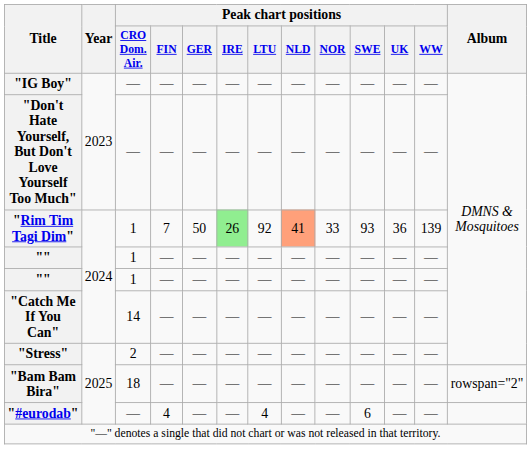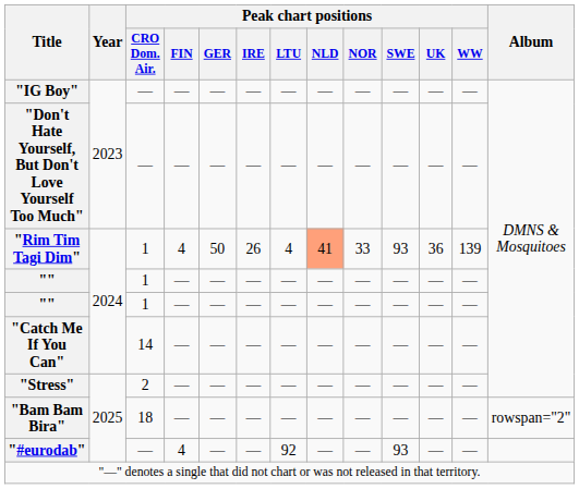"Rim Tim Tagi Dim" | Peak chart positions / FIN: 7 -> 4
"Rim Tim Tagi Dim" | Peak chart positions / IRE: lightgreen background -> no background
"Rim Tim Tagi Dim" | Peak chart positions / LTU: 92 -> 4
"#eurodab" | Peak chart positions / LTU: 4 -> 92
"#eurodab" | Peak chart positions / SWE: 6 -> 93
